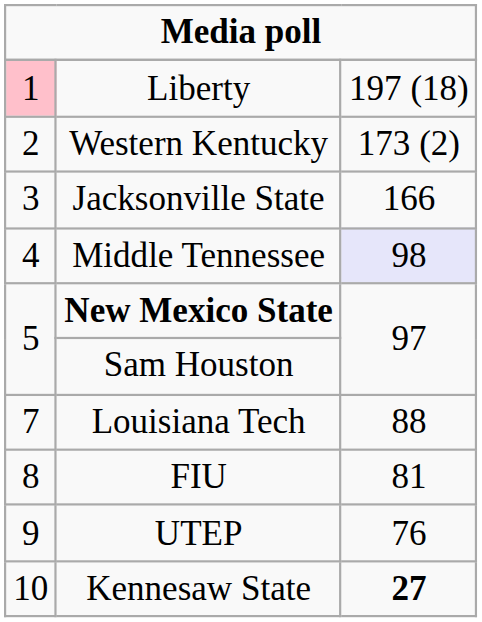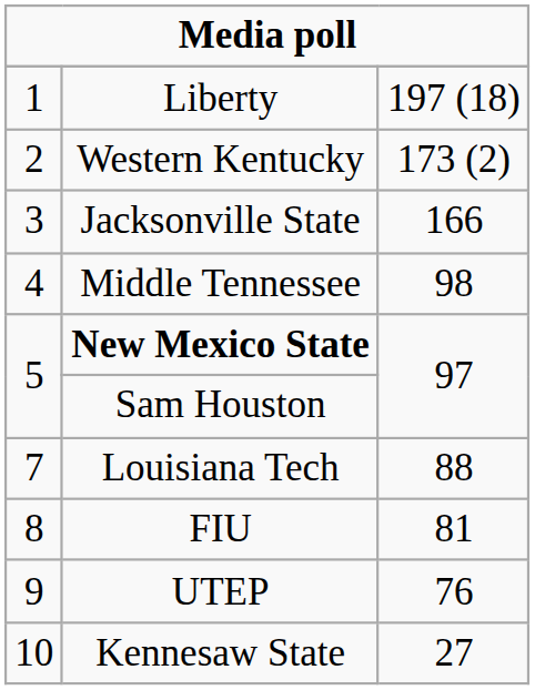Liberty | column 1: pink background -> no background
Middle Tennessee | column 3: lavender background -> no background
Kennesaw State | column 3: bold -> normal
